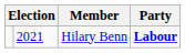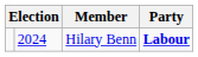Hilary Benn | column 2: 2021 -> 2024
